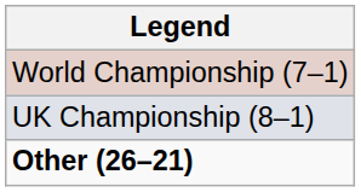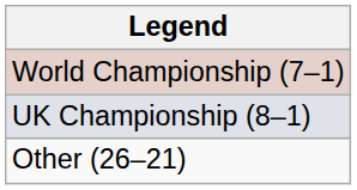row 4 | column 1: bold -> normal
